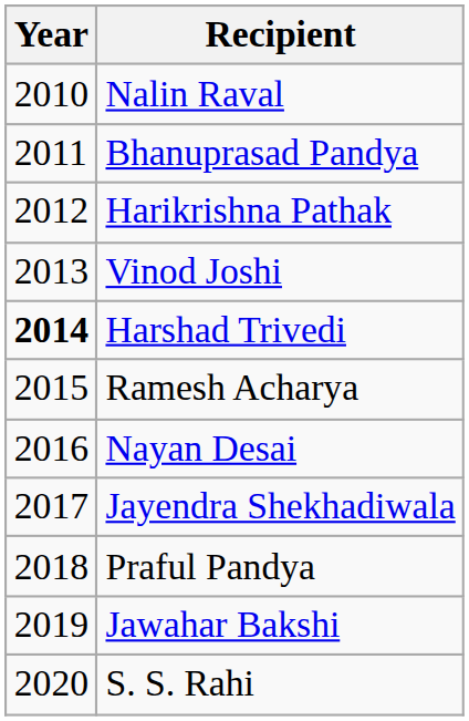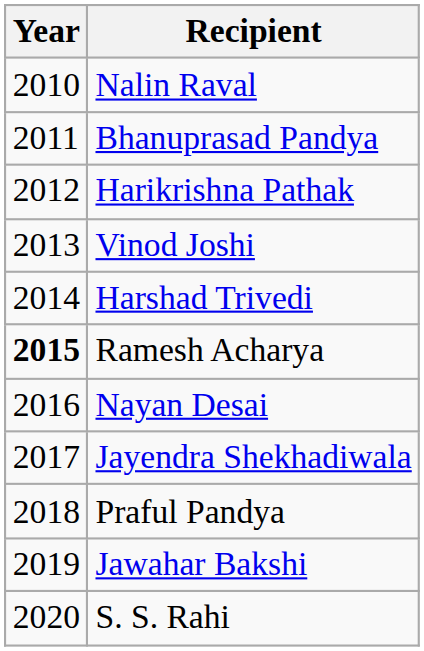Harshad Trivedi | Year: bold -> normal
Ramesh Acharya | Year: normal -> bold
